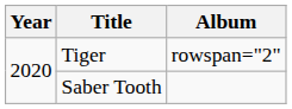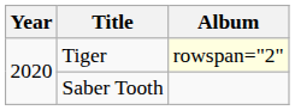Tiger | Album: no background -> lightyellow background
